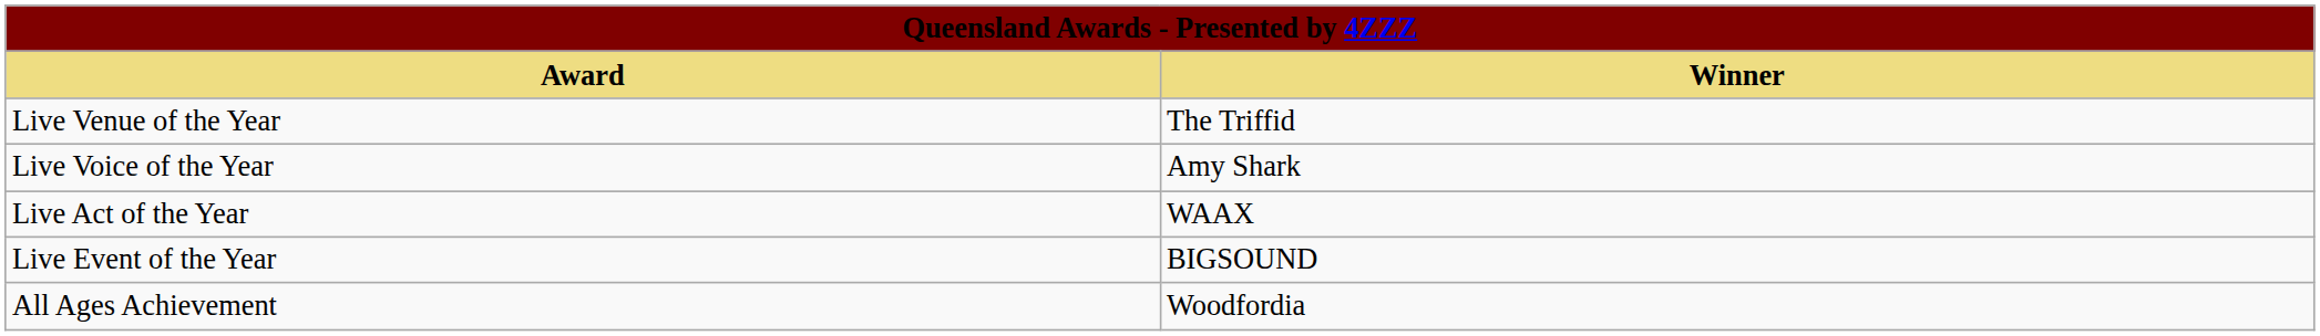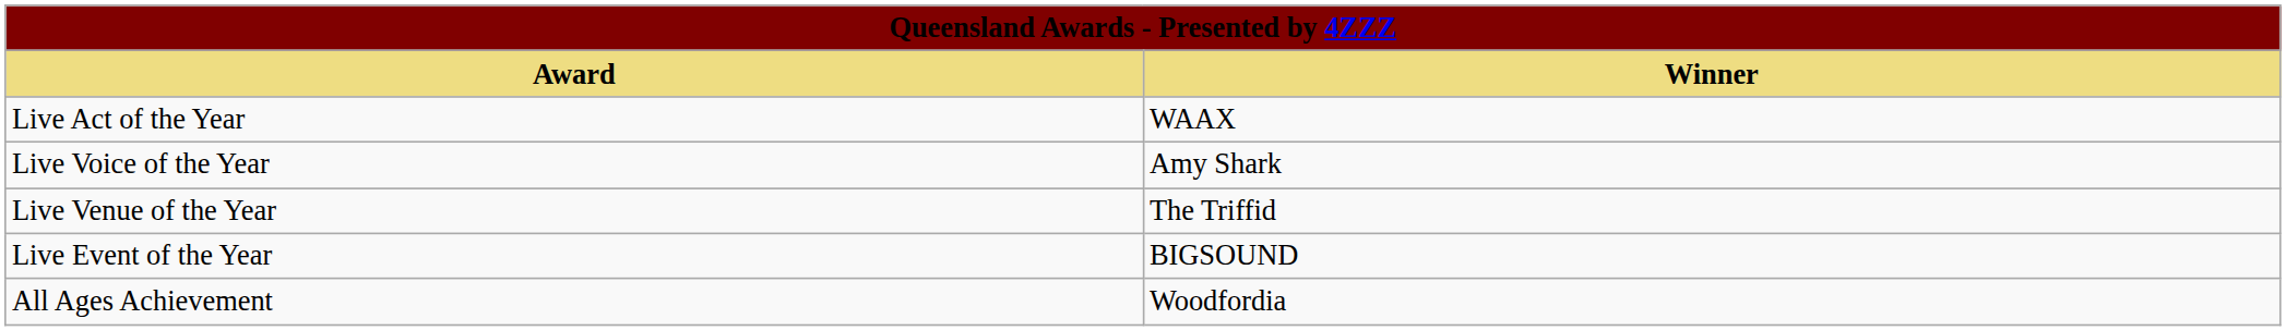rows swapped: Live Act of the Year <-> Live Venue of the Year
